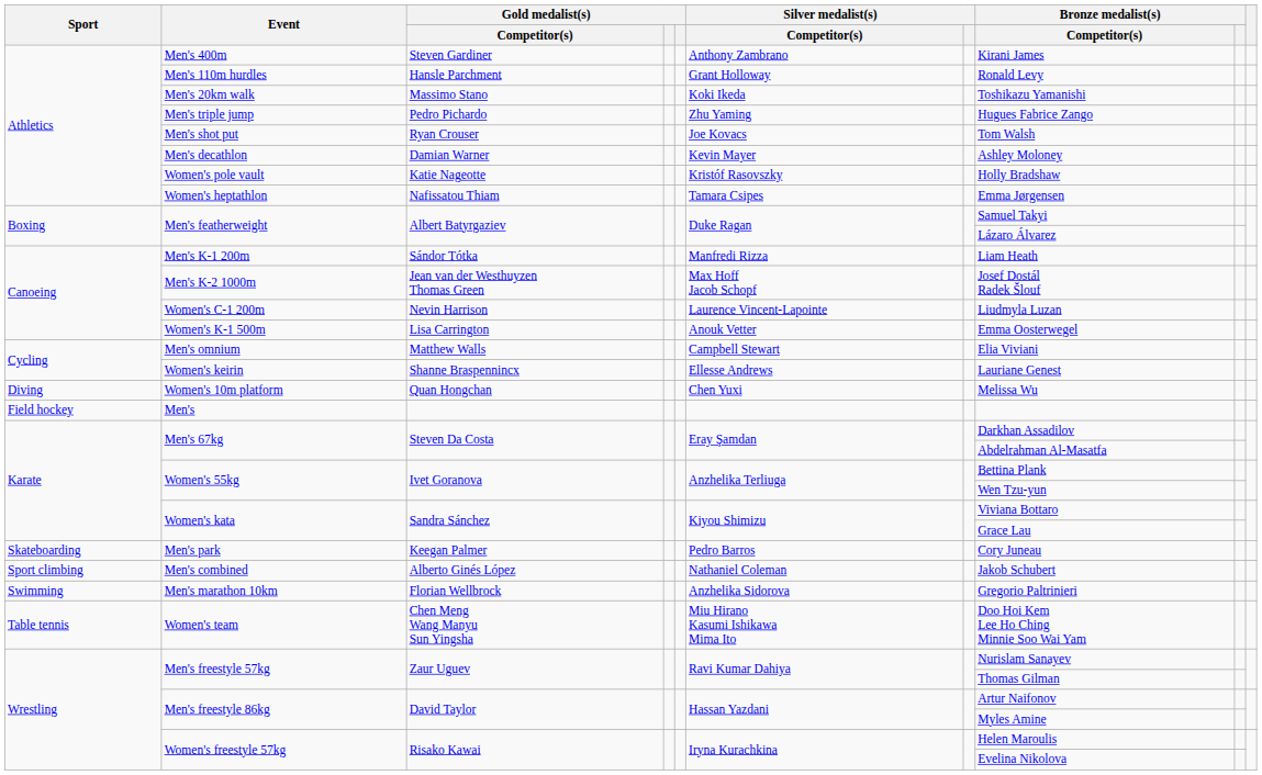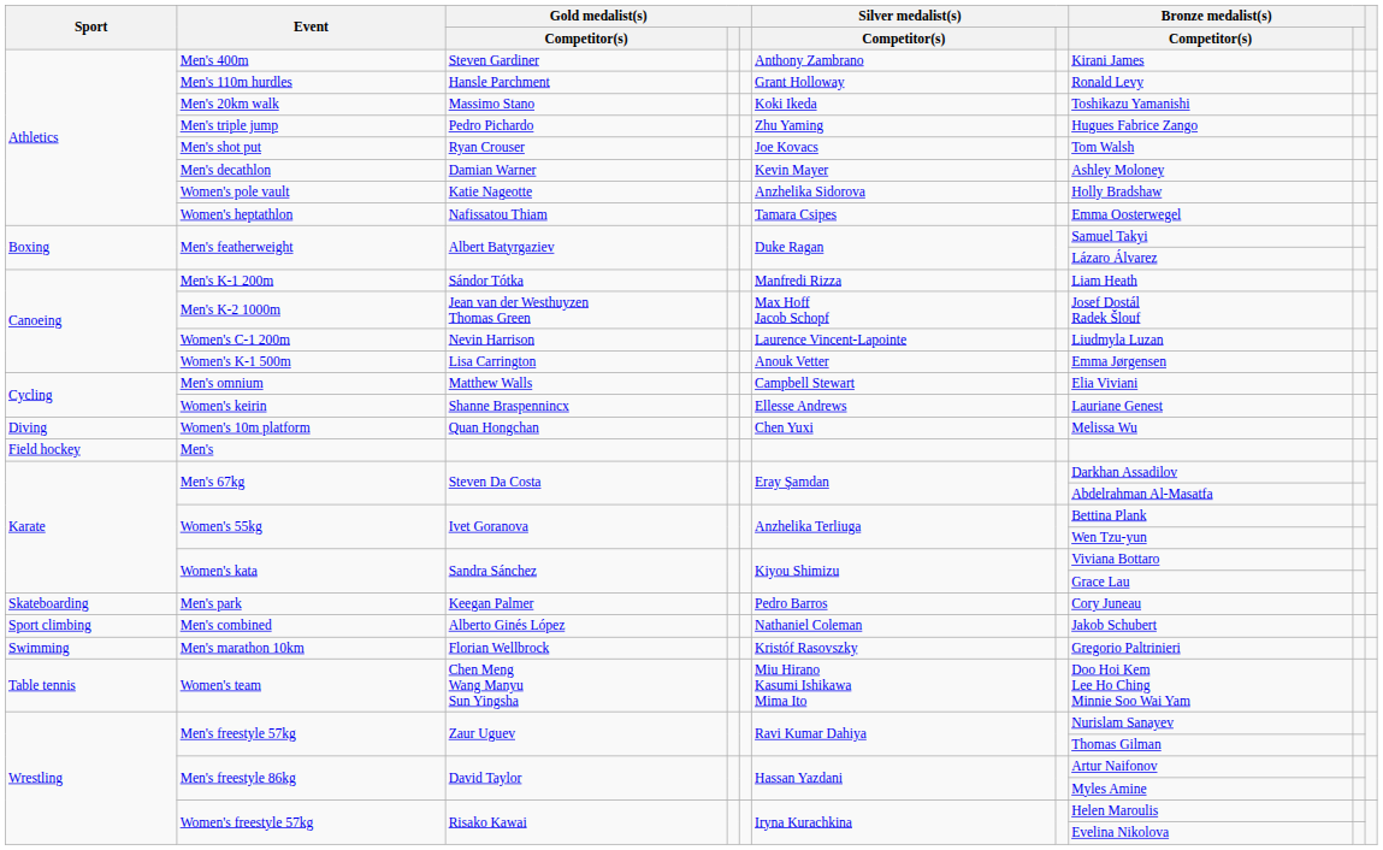Women's pole vault | Silver medalist(s) / Competitor(s): Kristóf Rasovszky -> Anzhelika Sidorova
Women's heptathlon | Bronze medalist(s) / Competitor(s): Emma Jørgensen -> Emma Oosterwegel
Women's K-1 500m | Bronze medalist(s) / Competitor(s): Emma Oosterwegel -> Emma Jørgensen
Men's marathon 10km | Silver medalist(s) / Competitor(s): Anzhelika Sidorova -> Kristóf Rasovszky
